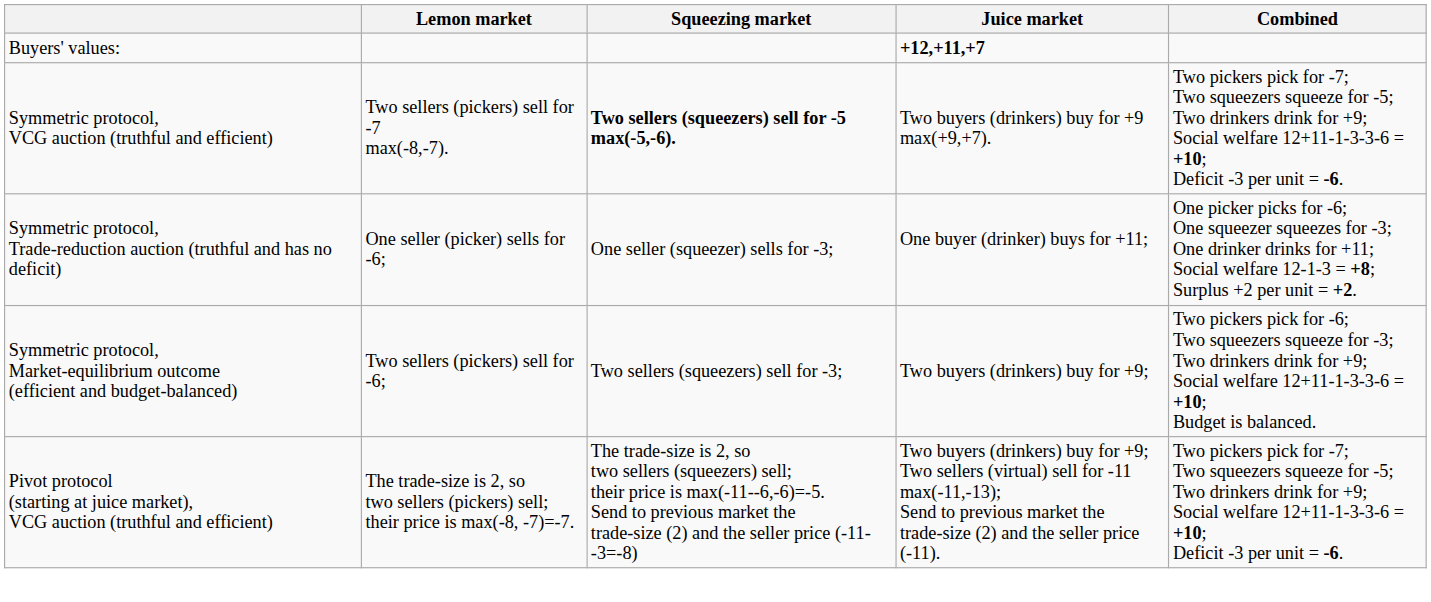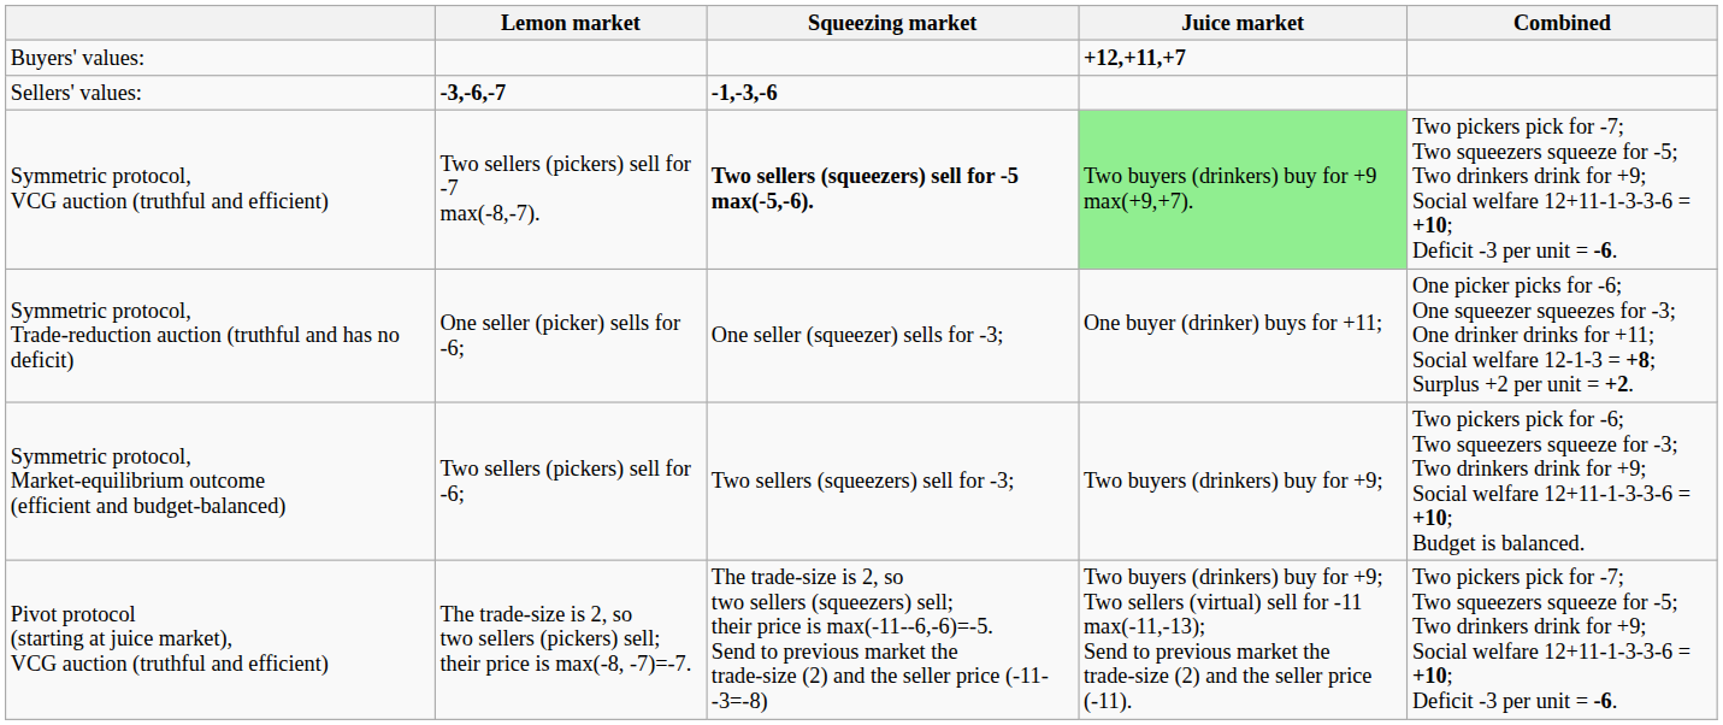+ row: Sellers' values: | -3,-6,-7 | -1,-3,-6
Symmetric protocol, VCG auction (truthful and efficient) | Juice market: no background -> lightgreen background
